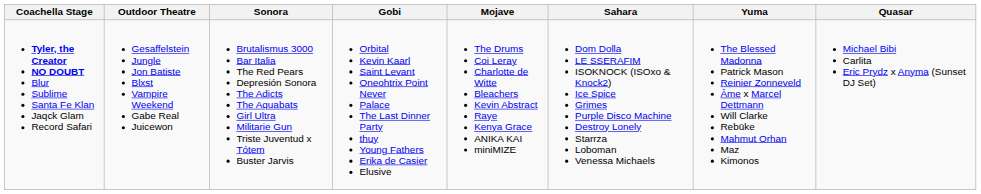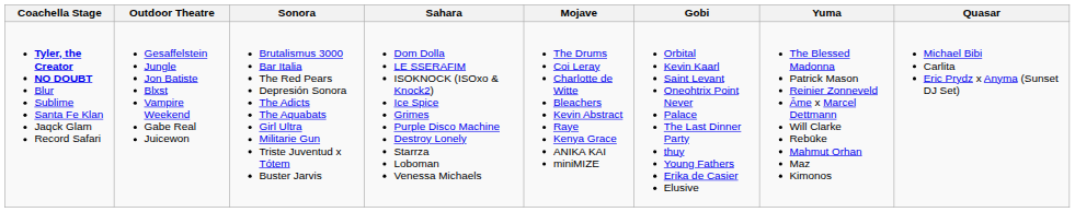columns swapped: Gobi <-> Sahara
